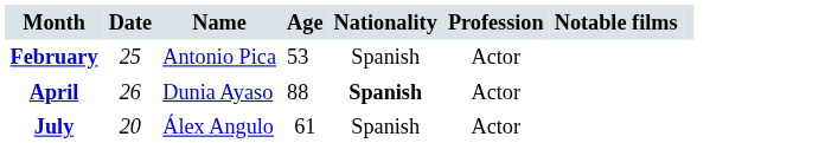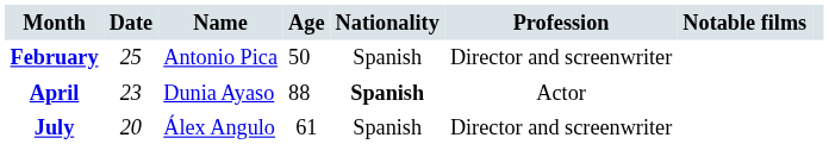February | Age: 53 -> 50
February | Profession: Actor -> Director and screenwriter
April | Date: 26 -> 23
July | Profession: Actor -> Director and screenwriter
